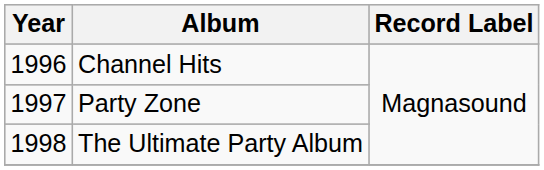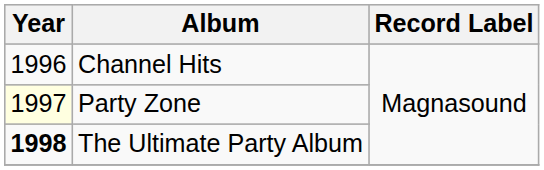Party Zone | Year: no background -> lightyellow background
The Ultimate Party Album | Year: normal -> bold
